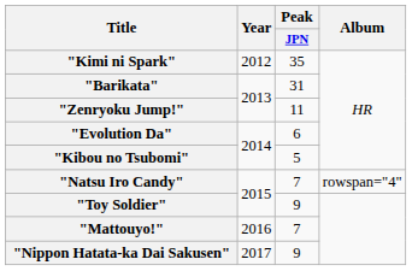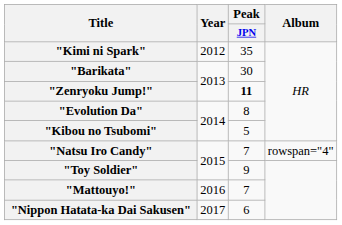"Barikata" | Peak / JPN: 31 -> 30
"Zenryoku Jump!" | Peak / JPN: normal -> bold
"Evolution Da" | Peak / JPN: 6 -> 8
"Nippon Hatata-ka Dai Sakusen" | Peak / JPN: 9 -> 6
